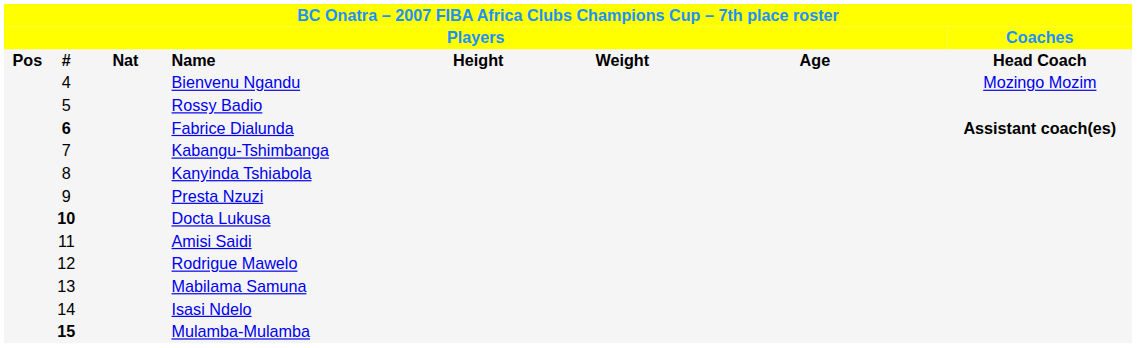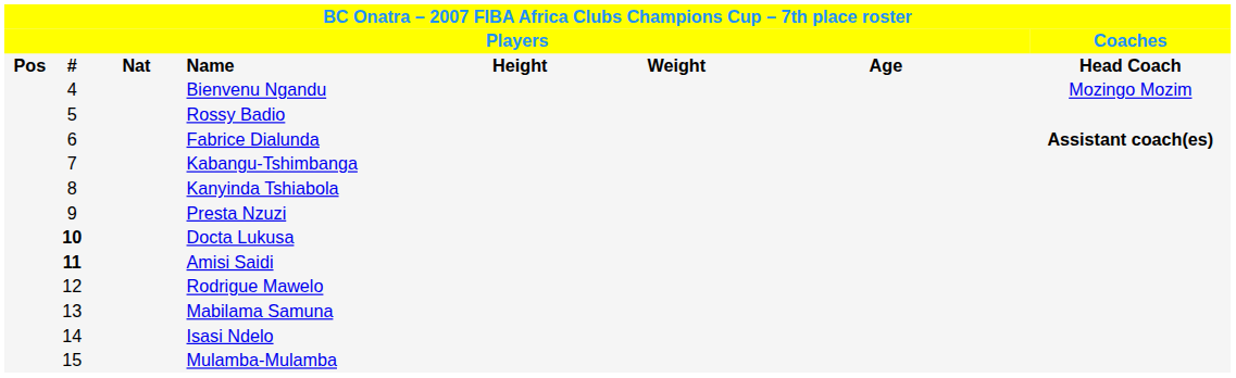Fabrice Dialunda | column 2: bold -> normal
Amisi Saidi | column 2: normal -> bold
Mulamba-Mulamba | column 2: bold -> normal
